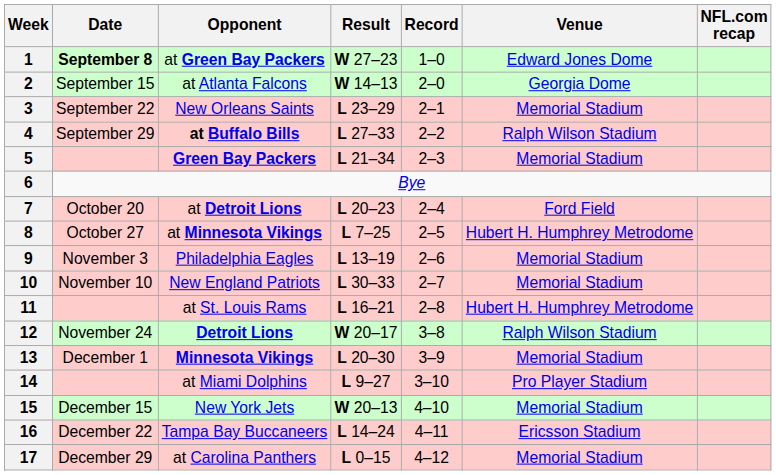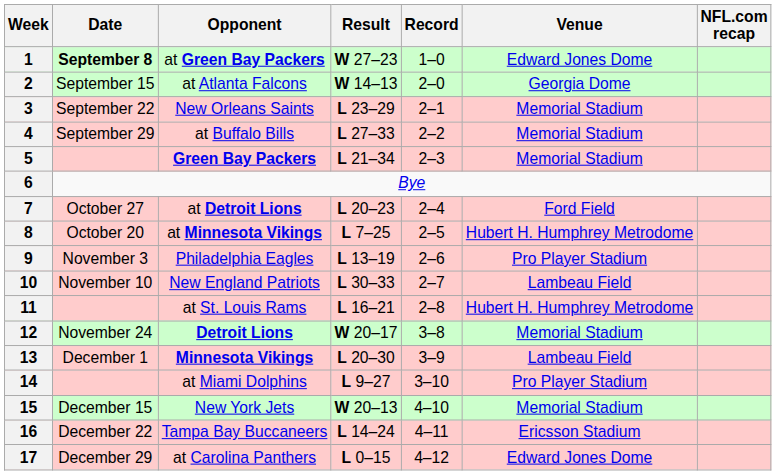4 | Opponent: bold -> normal
4 | Venue: Ralph Wilson Stadium -> Memorial Stadium
7 | Date: October 20 -> October 27
8 | Date: October 27 -> October 20
9 | Venue: Memorial Stadium -> Pro Player Stadium
10 | Venue: Memorial Stadium -> Lambeau Field
12 | Venue: Ralph Wilson Stadium -> Memorial Stadium
13 | Venue: Memorial Stadium -> Lambeau Field
17 | Venue: Memorial Stadium -> Edward Jones Dome
